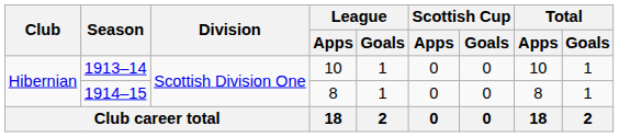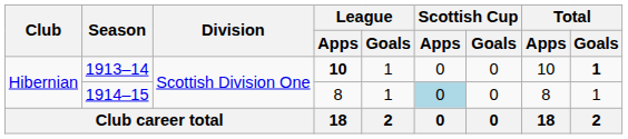1913–14 | League / Apps: normal -> bold
1913–14 | Total / Goals: normal -> bold
1914–15 | Scottish Cup / Apps: no background -> lightblue background
